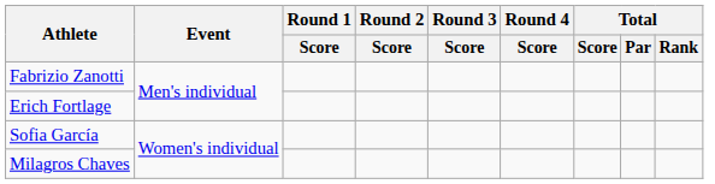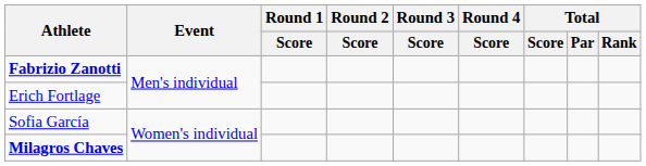Fabrizio Zanotti | Athlete: normal -> bold
Milagros Chaves | Athlete: normal -> bold
